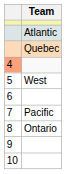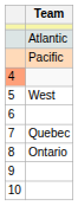row 4 | Team: Quebec -> Pacific
row 8 | Team: Pacific -> Quebec
